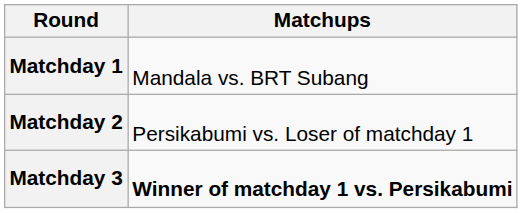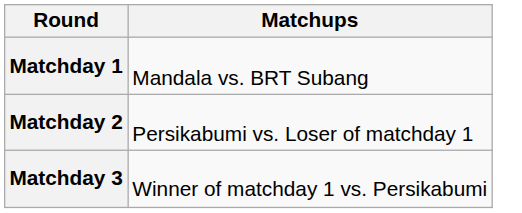Matchday 3 | Matchups: bold -> normal
